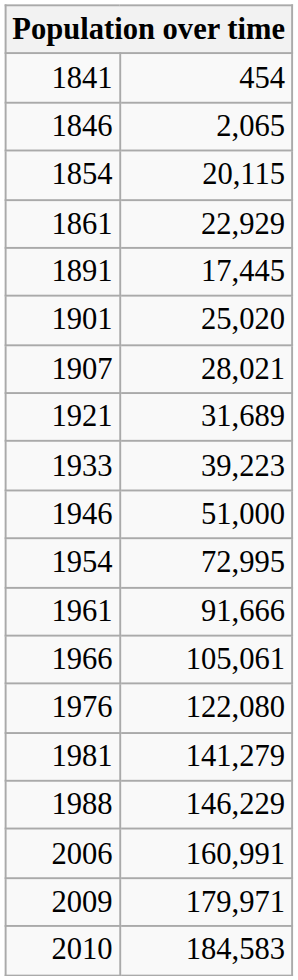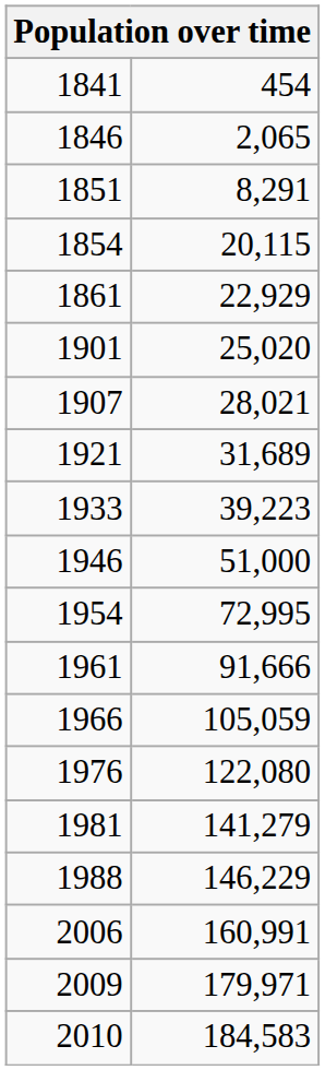+ row: 1851 | 8,291
- row: 1891 | 17,445
1966 | column 2: 105,061 -> 105,059
